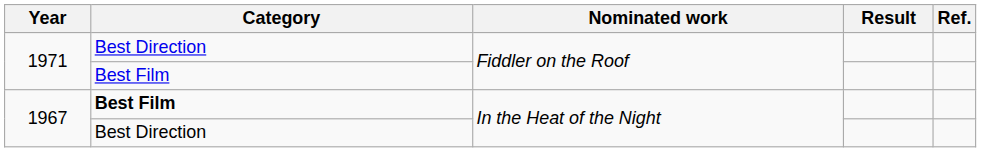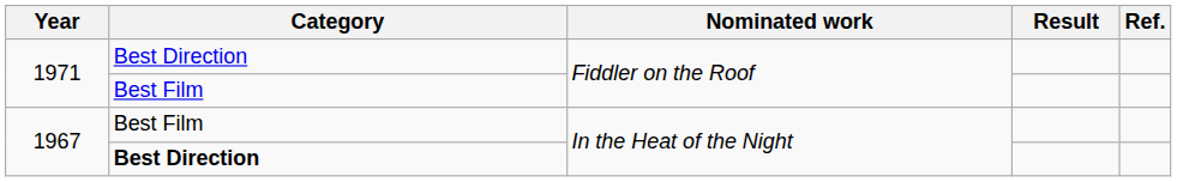1967 / Best Film | Category: bold -> normal
1967 / Best Direction | Category: normal -> bold
